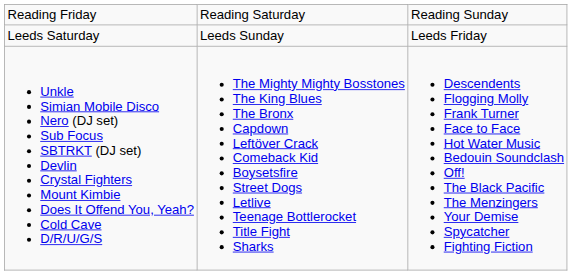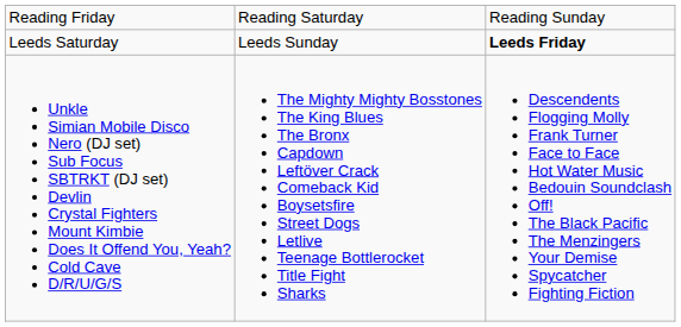Leeds Saturday | column 3: normal -> bold
